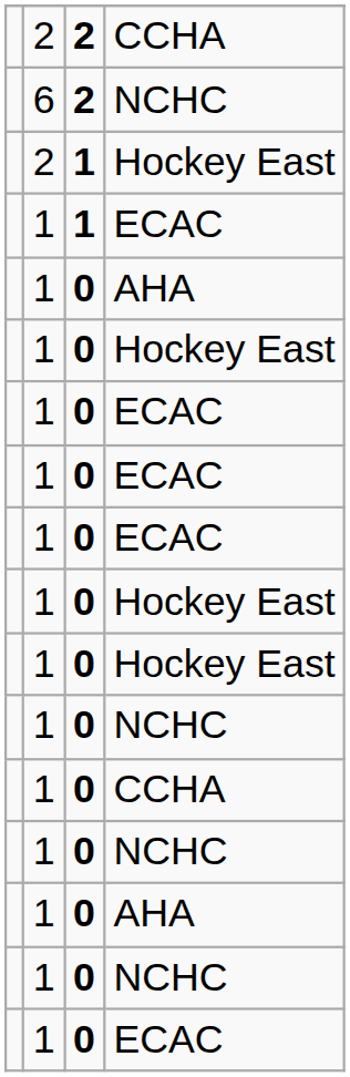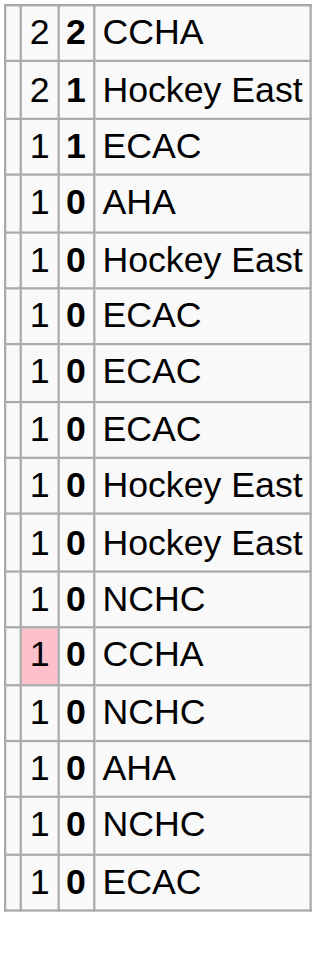- row: 6 | 2 | NCHC
0 / CCHA | column 2: no background -> pink background
